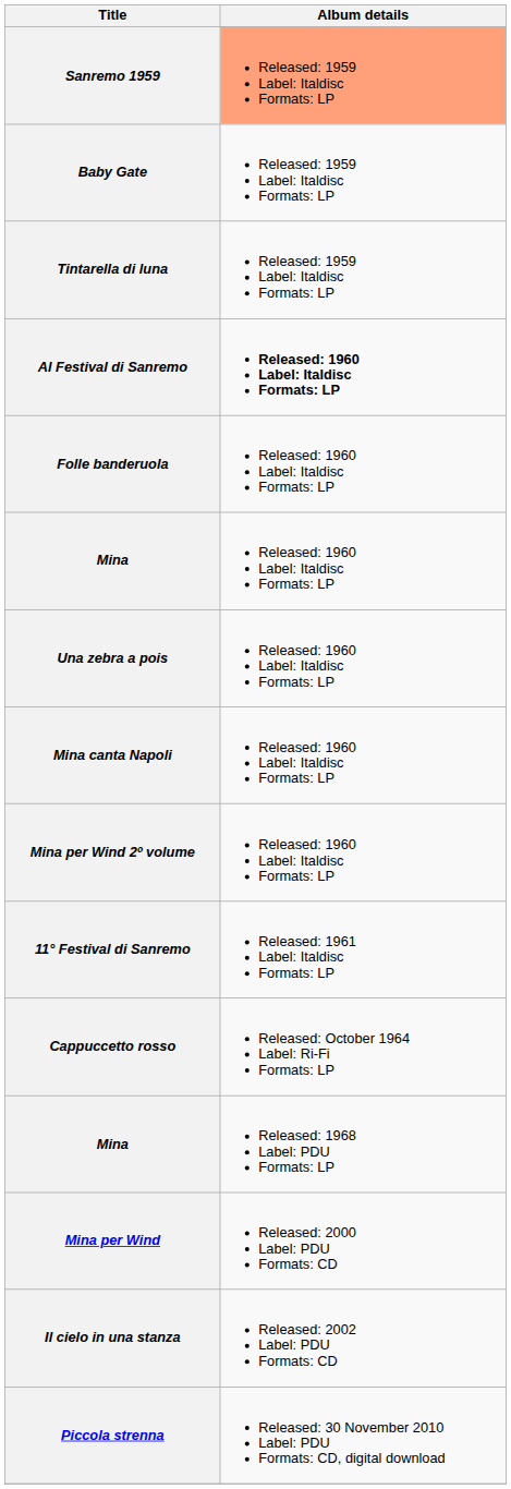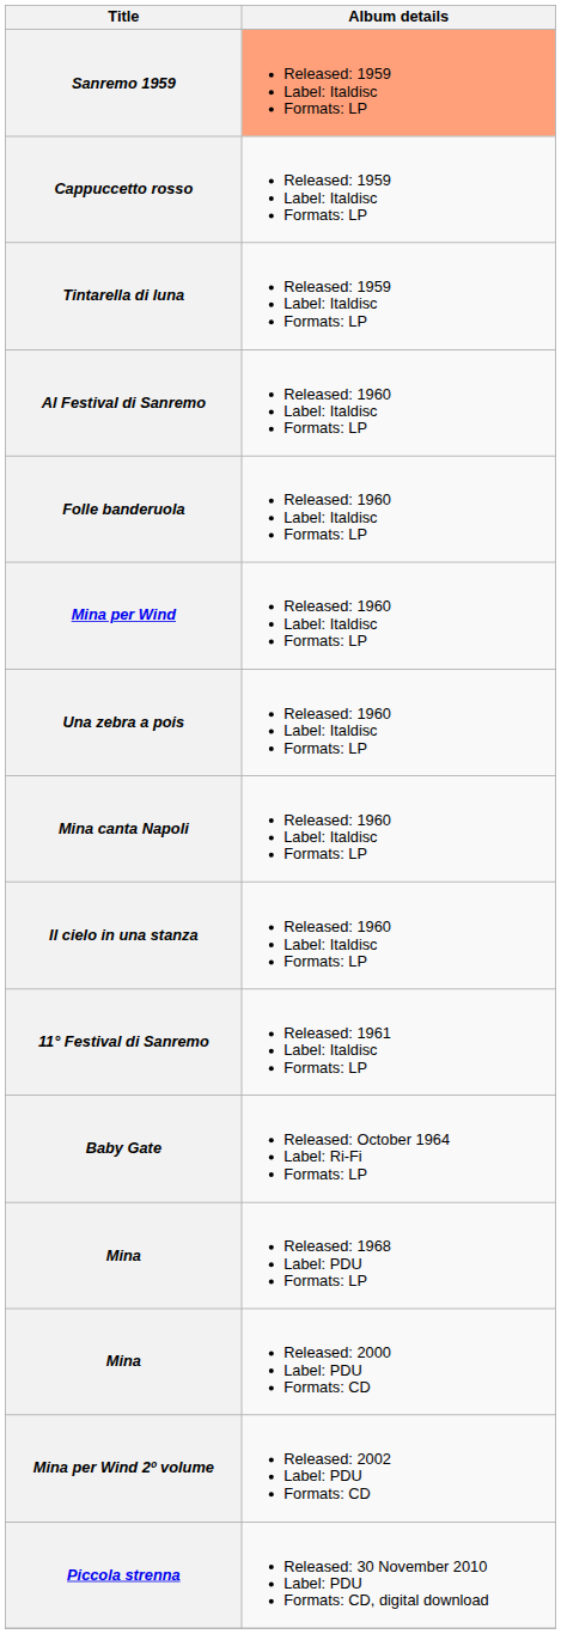row 3 | Title: Baby Gate -> Cappuccetto rosso
row 5 | Album details: bold -> normal
row 7 | Title: Mina -> Mina per Wind
row 10 | Title: Mina per Wind 2º volume -> Il cielo in una stanza
row 12 | Title: Cappuccetto rosso -> Baby Gate
row 14 | Title: Mina per Wind -> Mina
row 15 | Title: Il cielo in una stanza -> Mina per Wind 2º volume
